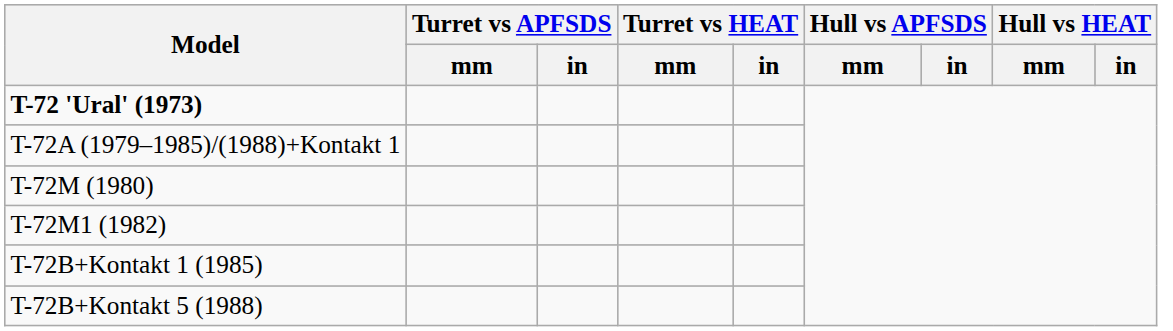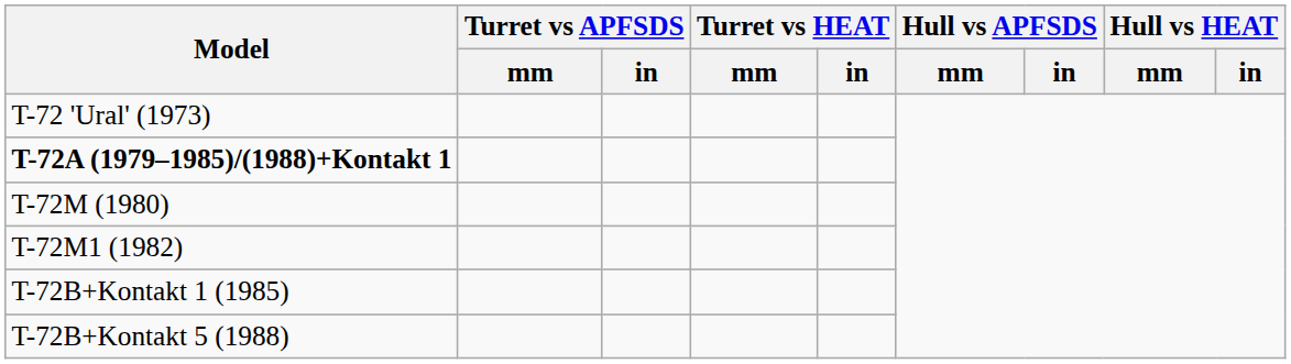T-72 'Ural' (1973) | Model: bold -> normal
T-72A (1979–1985)/(1988)+Kontakt 1 | Model: normal -> bold
